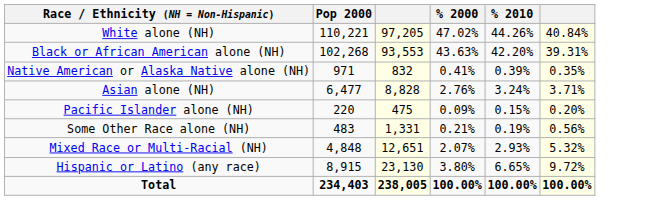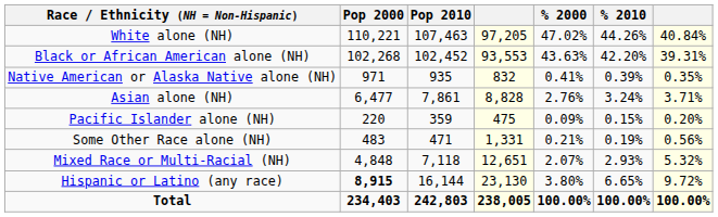+ column: Pop 2010 | 107,463 | 102,452 | 935 | 7,861 | 359 | 471 | 7,118 | 16,144 | 242,803
Hispanic or Latino (any race) | Pop 2000: normal -> bold
